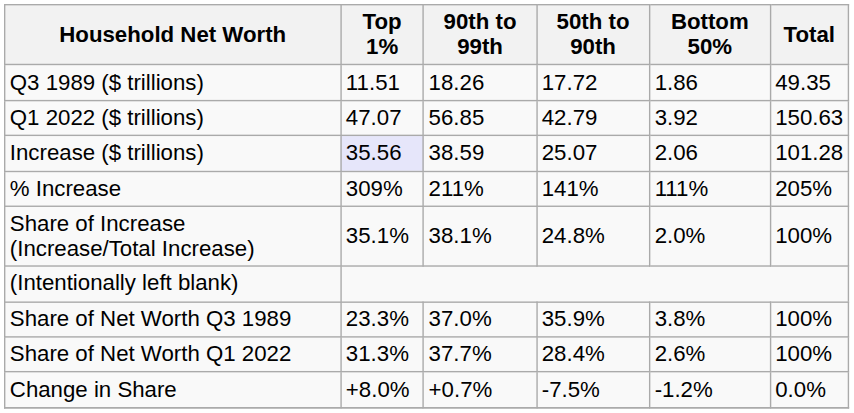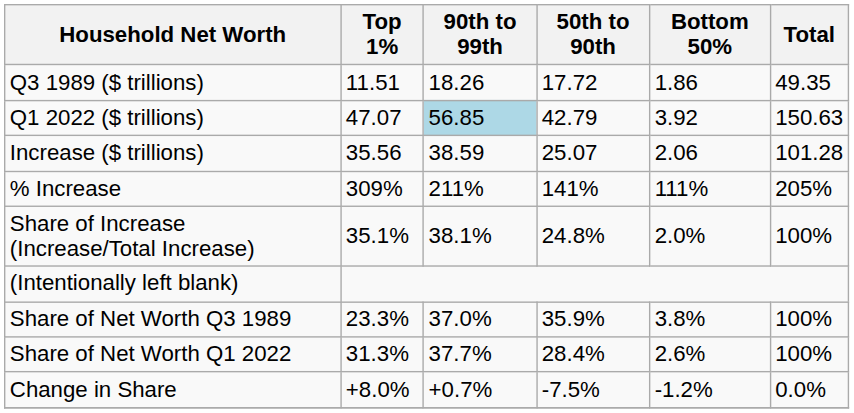Q1 2022 ($ trillions) | 90th to 99th: no background -> lightblue background
Increase ($ trillions) | Top 1%: lavender background -> no background
